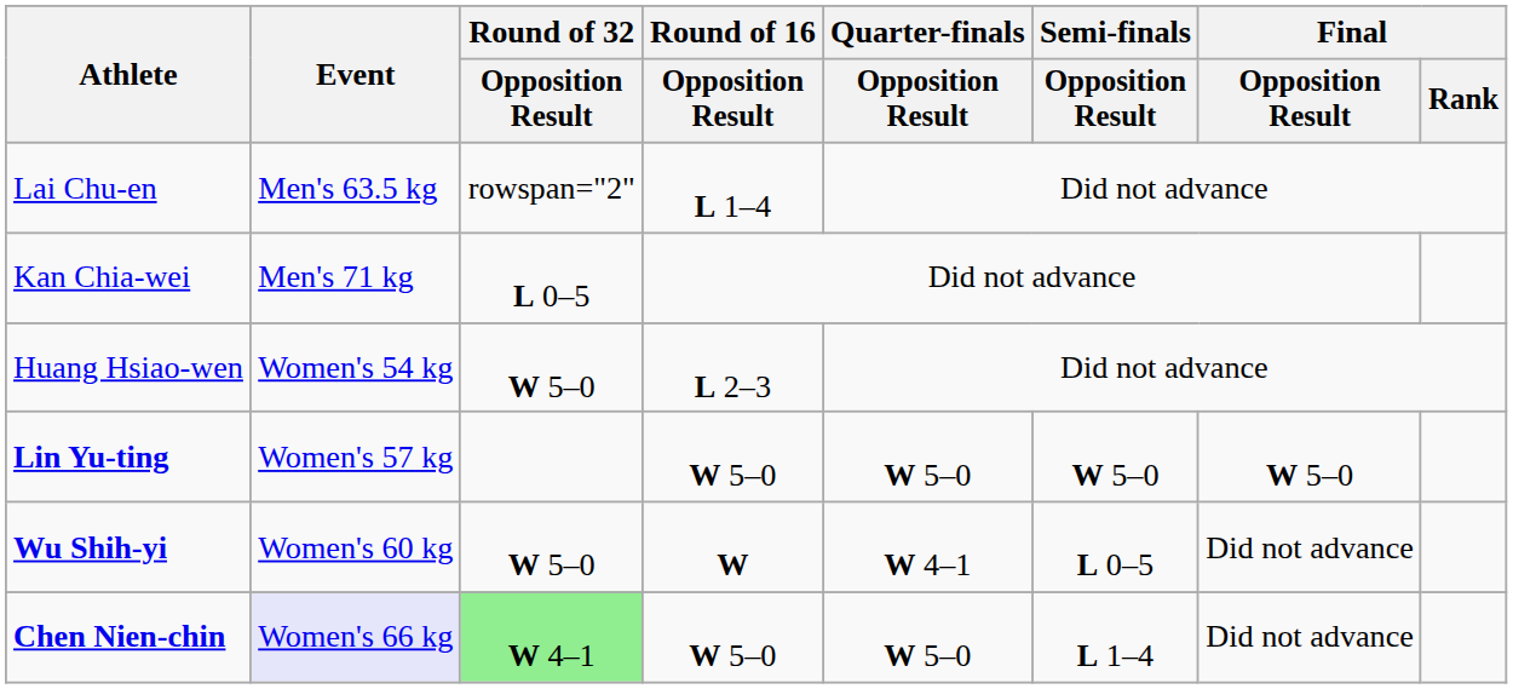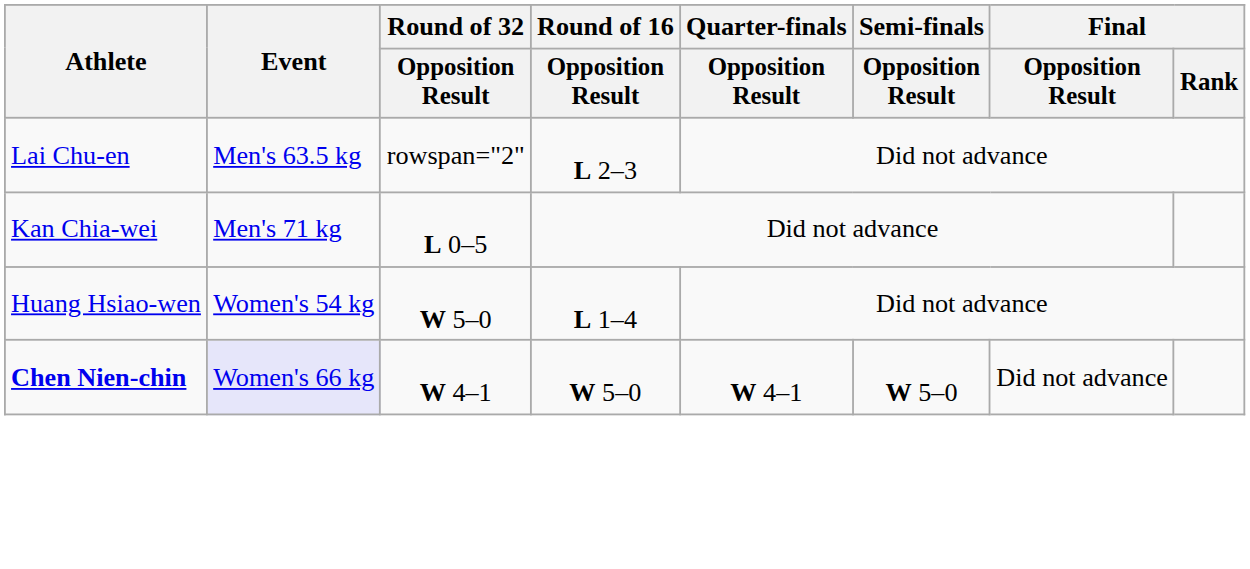Lai Chu-en | Round of 16 / Opposition Result: L 1–4 -> L 2–3
Huang Hsiao-wen | Round of 16 / Opposition Result: L 2–3 -> L 1–4
- row: Lin Yu-ting | Women's 57 kg | W 5–0 | W 5–0 | W 5–0 | W 5–0
- row: Wu Shih-yi | Women's 60 kg | W 5–0 | W | W 4–1 | L 0–5 | Did not advance
Chen Nien-chin | Round of 32 / Opposition Result: lightgreen background -> no background
Chen Nien-chin | Quarter-finals / Opposition Result: W 5–0 -> W 4–1
Chen Nien-chin | Semi-finals / Opposition Result: L 1–4 -> W 5–0
